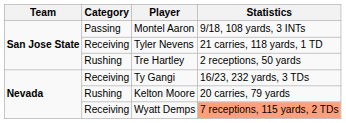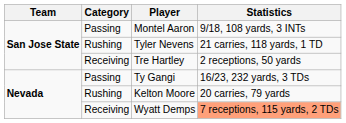Tyler Nevens | Category: Receiving -> Rushing
Tre Hartley | Category: Rushing -> Receiving
Ty Gangi | Category: Receiving -> Passing
